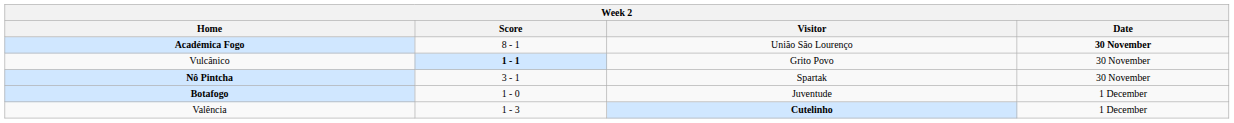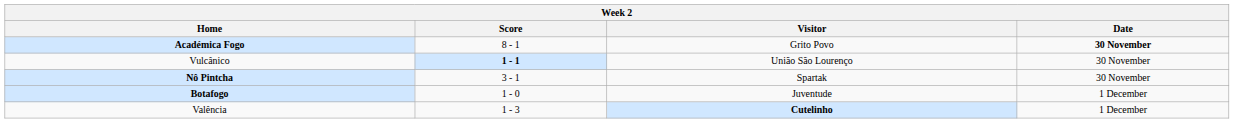Académica Fogo | Visitor: União São Lourenço -> Grito Povo
Vulcânico | Visitor: Grito Povo -> União São Lourenço
